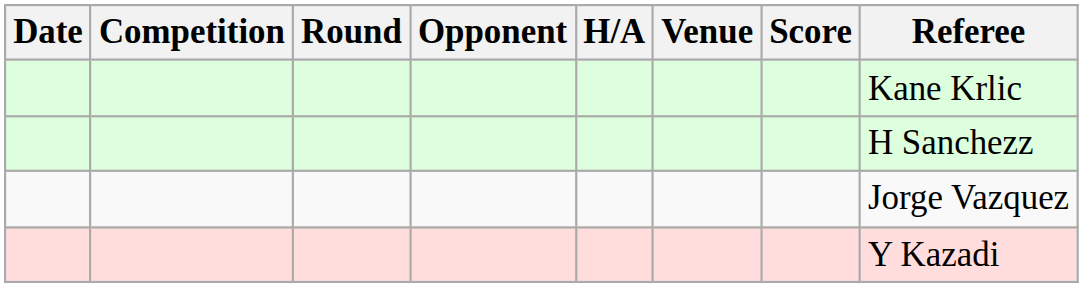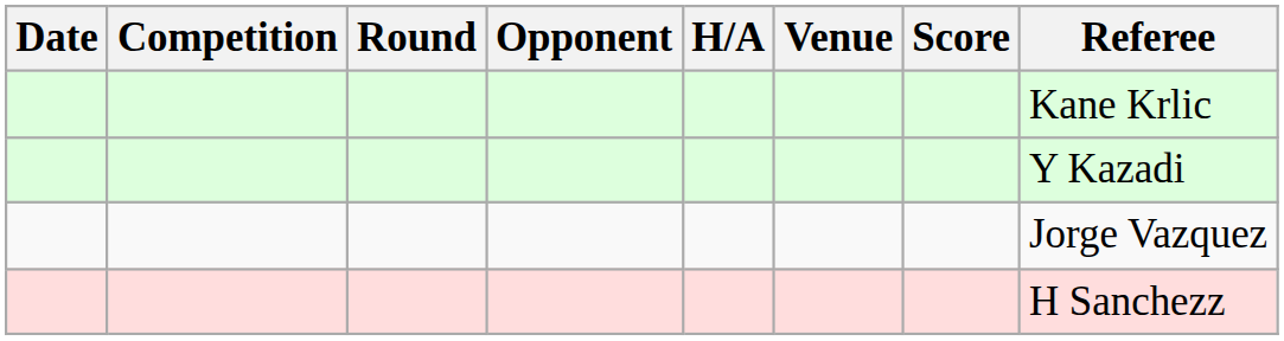row 3 | Referee: H Sanchezz -> Y Kazadi
row 5 | Referee: Y Kazadi -> H Sanchezz
